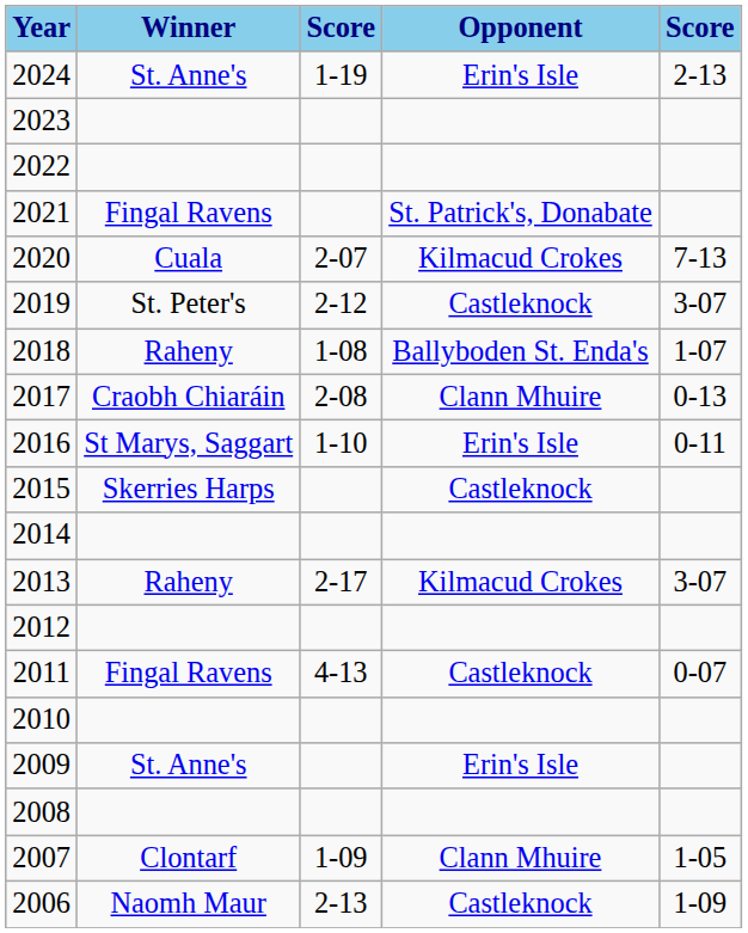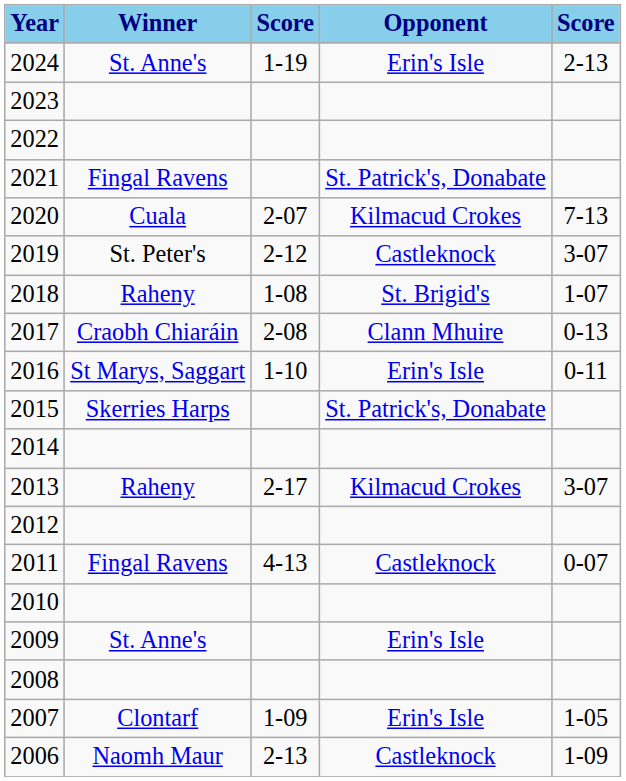2018 | Opponent: Ballyboden St. Enda's -> St. Brigid's
2015 | Opponent: Castleknock -> St. Patrick's, Donabate
2007 | Opponent: Clann Mhuire -> Erin's Isle
